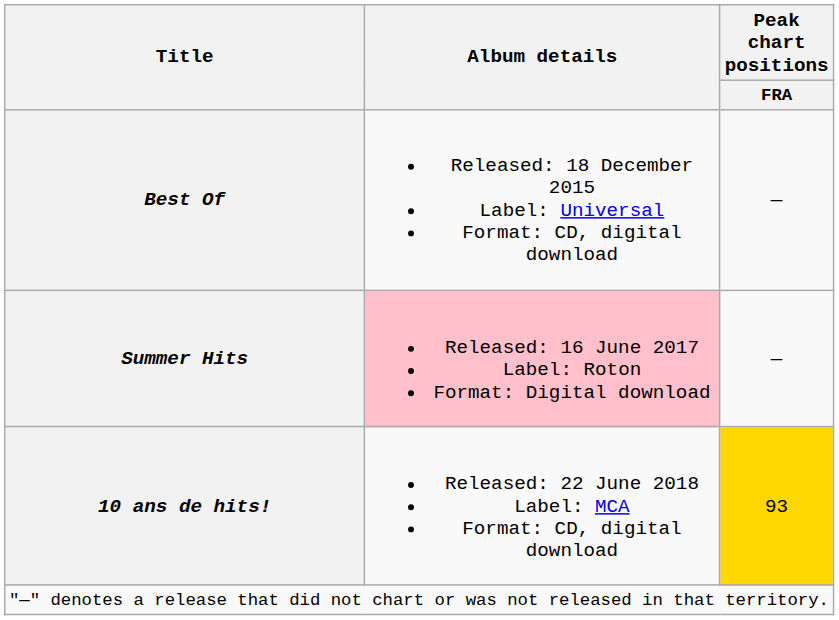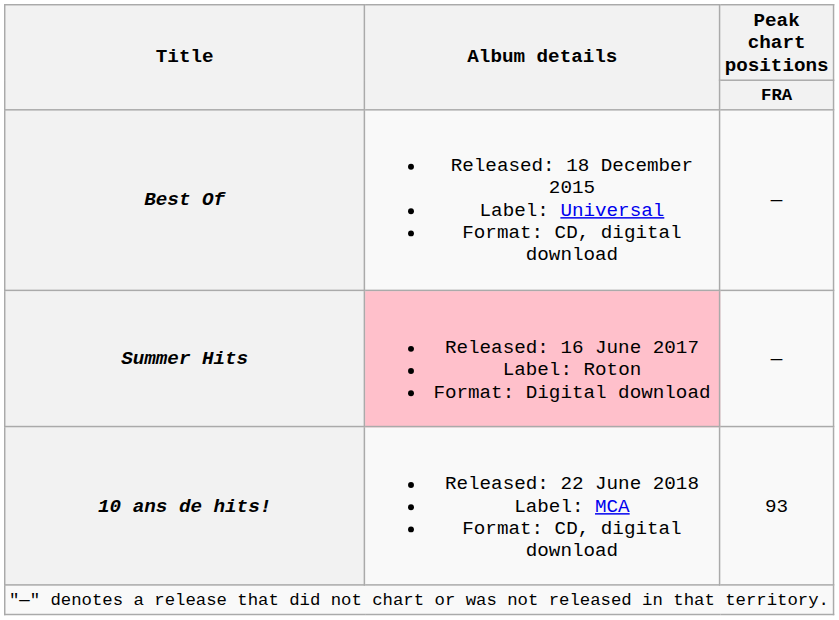10 ans de hits! | Peak chart positions / FRA: gold background -> no background
